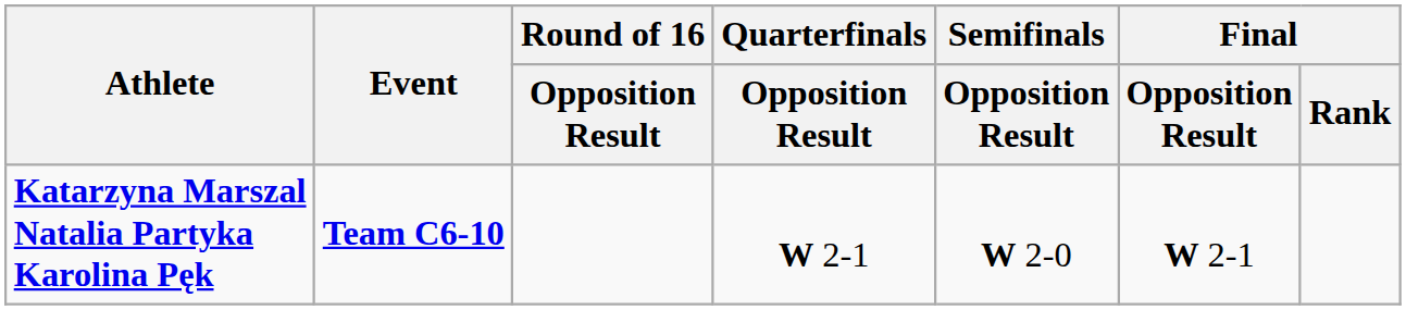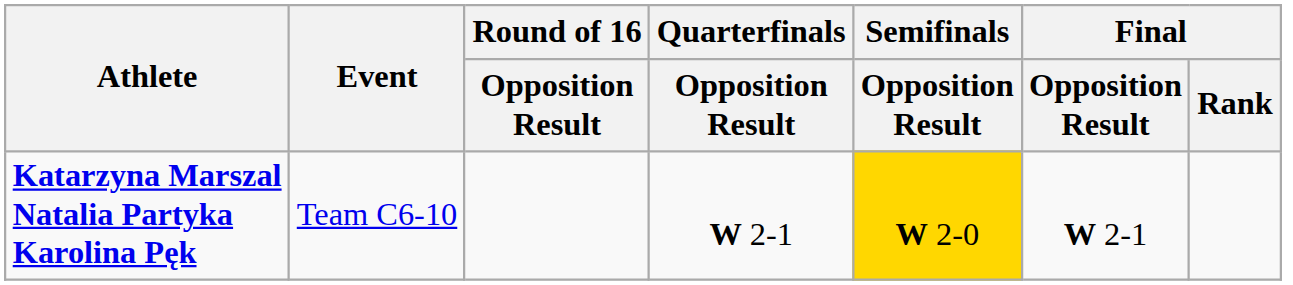Katarzyna Marszal Natalia Partyka Karolina Pęk | Event: bold -> normal
Katarzyna Marszal Natalia Partyka Karolina Pęk | Semifinals / Opposition Result: no background -> gold background
